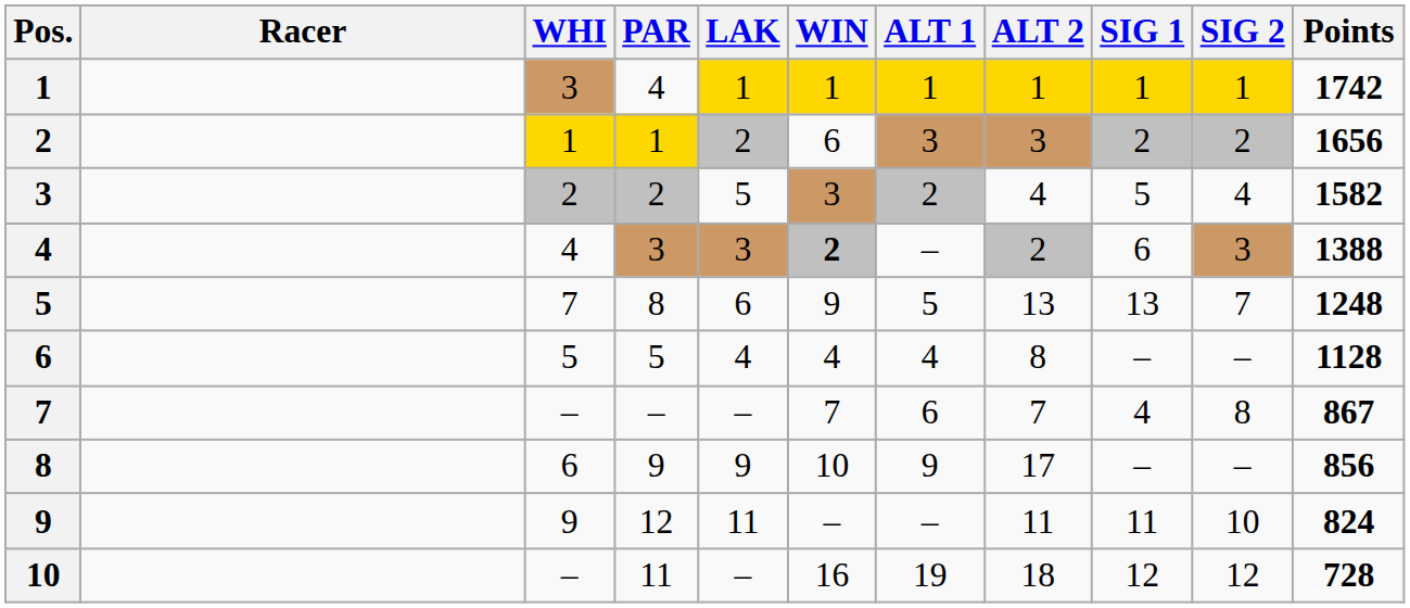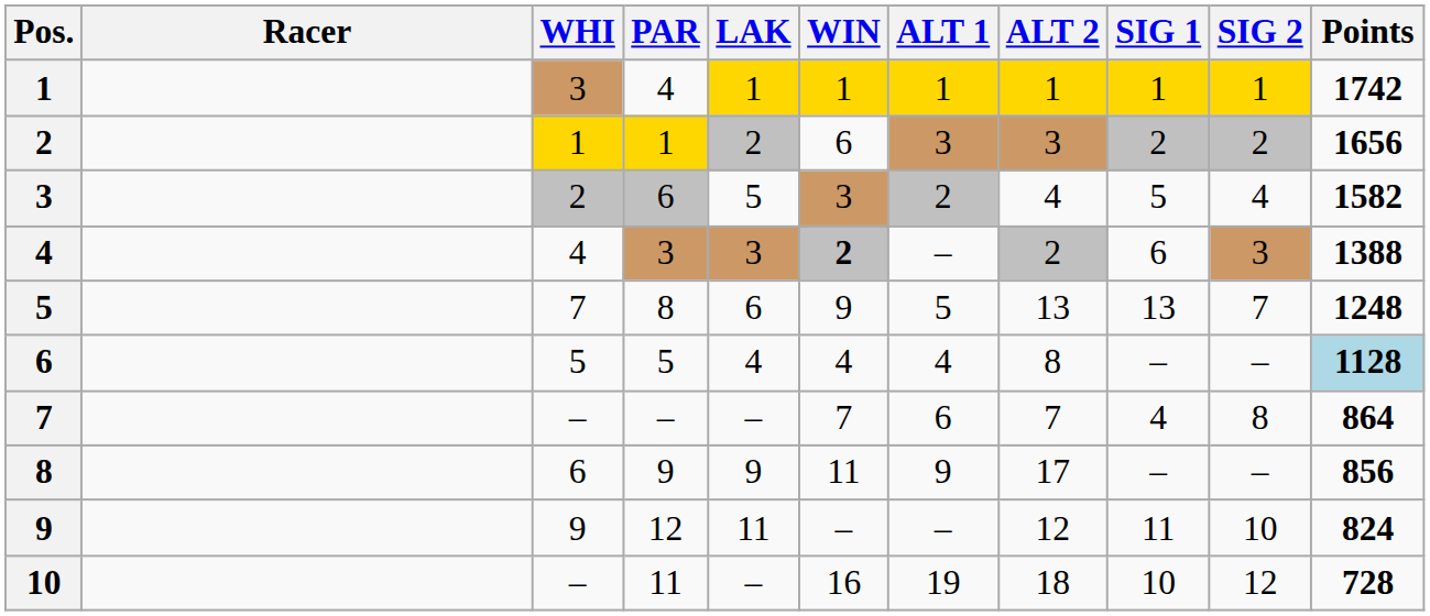row 4 | PAR: 2 -> 6
row 7 | Points: no background -> lightblue background
row 8 | Points: 867 -> 864
row 9 | WIN: 10 -> 11
row 10 | ALT 2: 11 -> 12
row 11 | SIG 1: 12 -> 10
